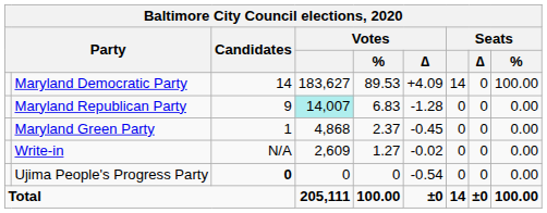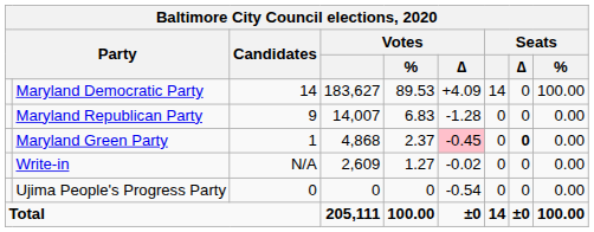Maryland Republican Party | Votes: paleturquoise background -> no background
Maryland Green Party | Votes / ∆: no background -> pink background
Maryland Green Party | Seats / ∆: normal -> bold
Ujima People's Progress Party | Candidates: bold -> normal
